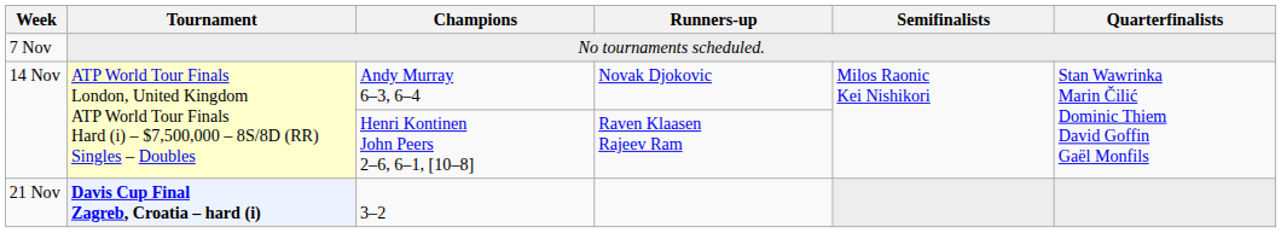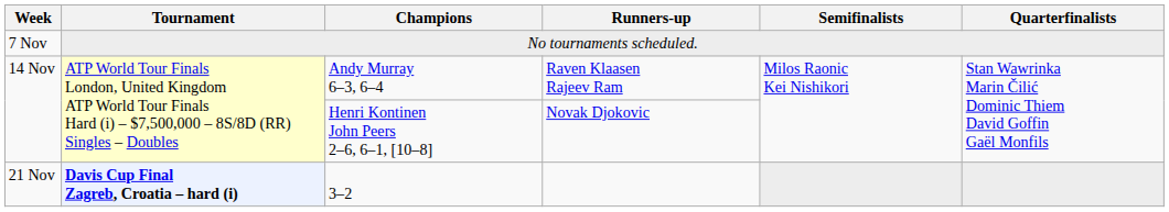Andy Murray 6–3, 6–4 | Runners-up: Novak Djokovic -> Raven Klaasen Rajeev Ram
Henri Kontinen John Peers 2–6, 6–1, [10–8] | Runners-up: Raven Klaasen Rajeev Ram -> Novak Djokovic
